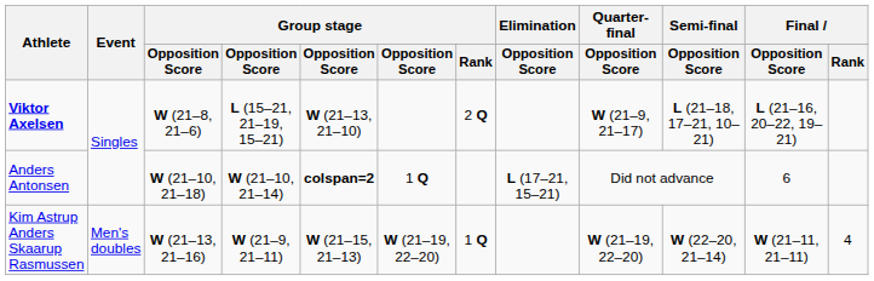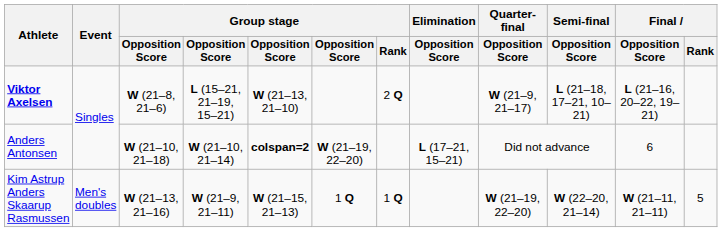Anders Antonsen | column 6: 1 Q -> W (21–19, 22–20)
Kim Astrup Anders Skaarup Rasmussen | column 6: W (21–19, 22–20) -> 1 Q
Kim Astrup Anders Skaarup Rasmussen | Final / Rank: 4 -> 5
